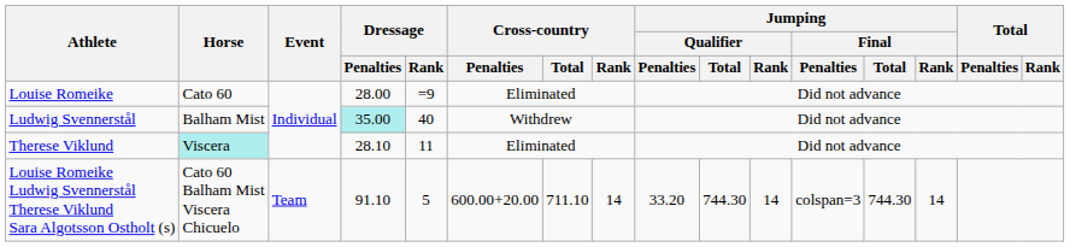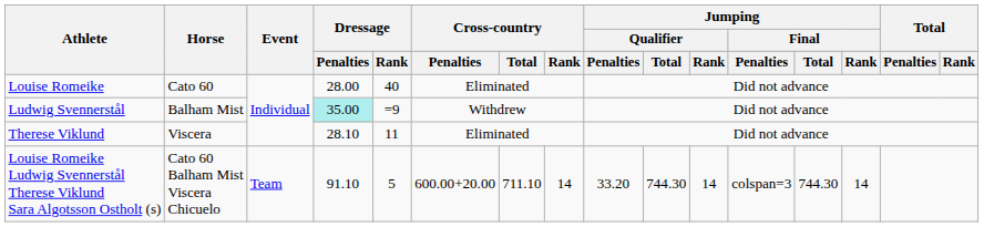Louise Romeike | Dressage / Rank: =9 -> 40
Ludwig Svennerstål | Dressage / Rank: 40 -> =9
Therese Viklund | Horse: paleturquoise background -> no background
